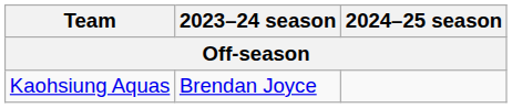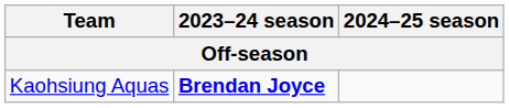Kaohsiung Aquas | 2023–24 season: normal -> bold
